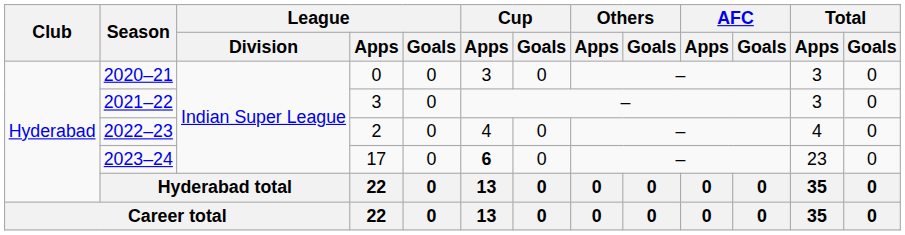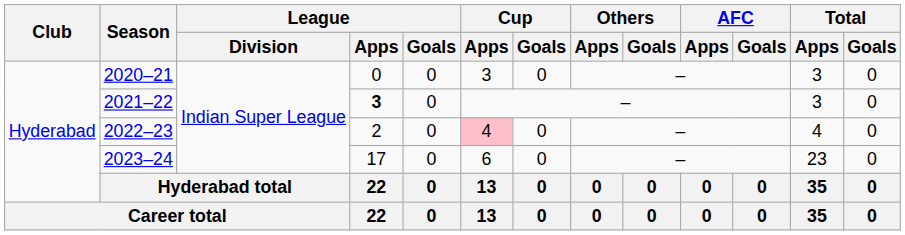2021–22 | League / Apps: normal -> bold
2022–23 | Cup / Apps: no background -> pink background
2023–24 | Cup / Apps: bold -> normal
